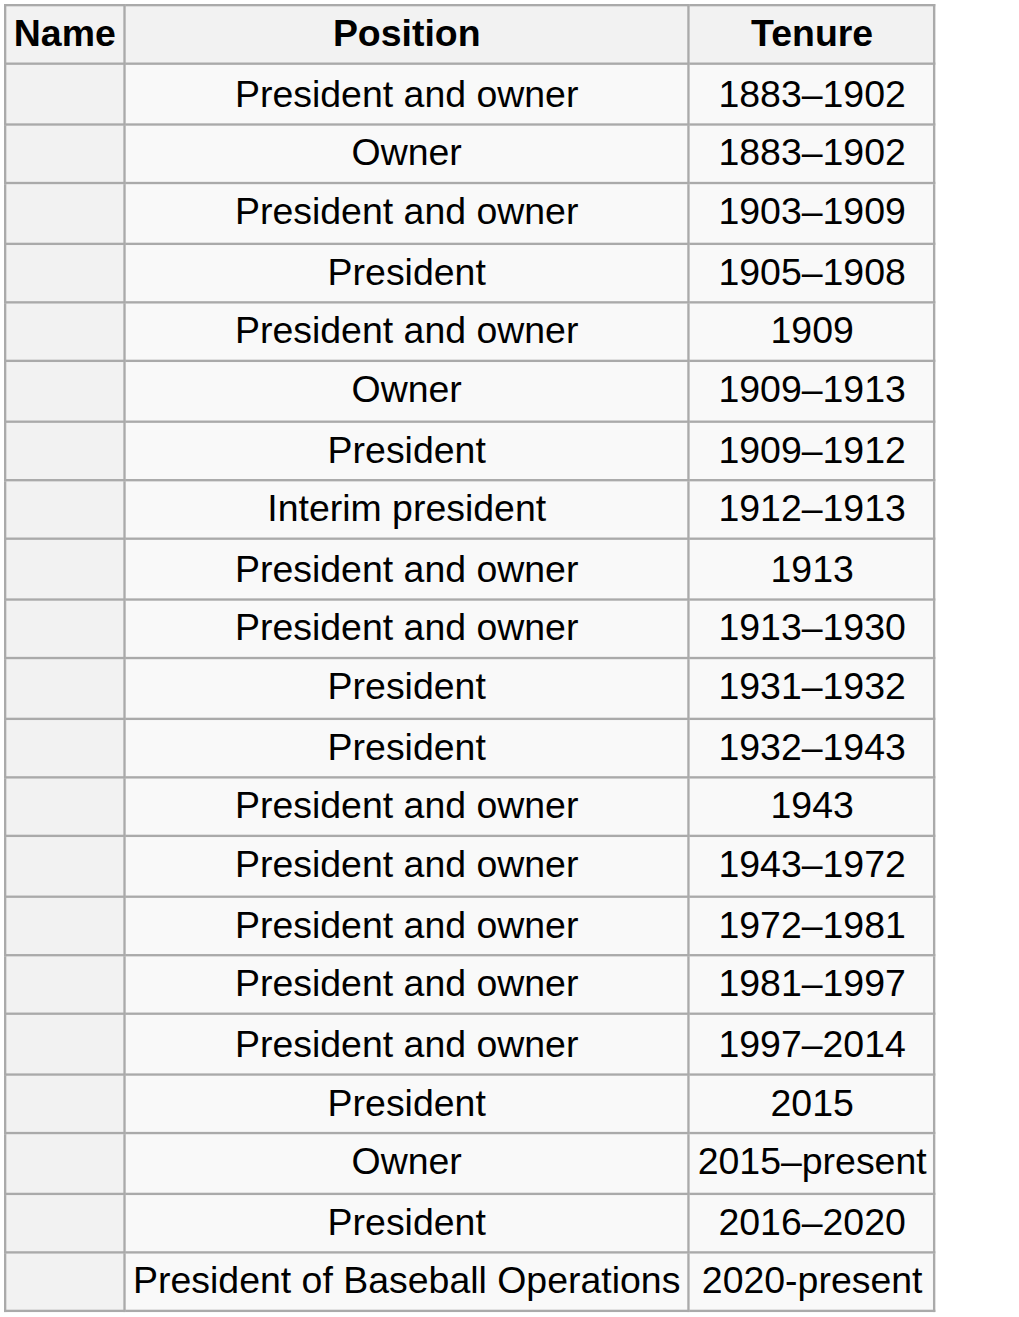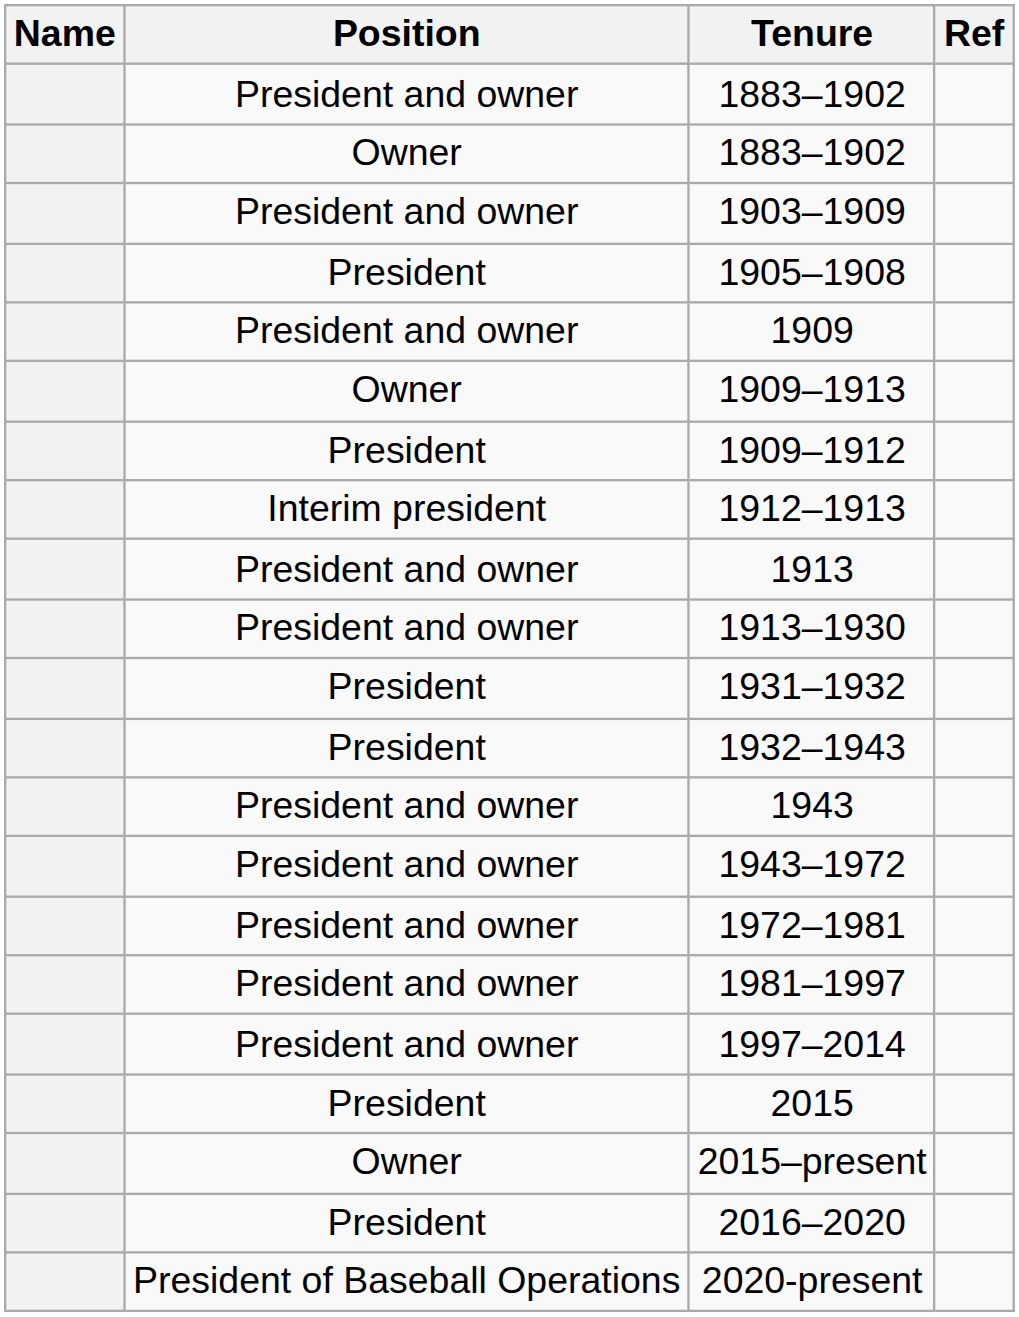+ column: Ref
